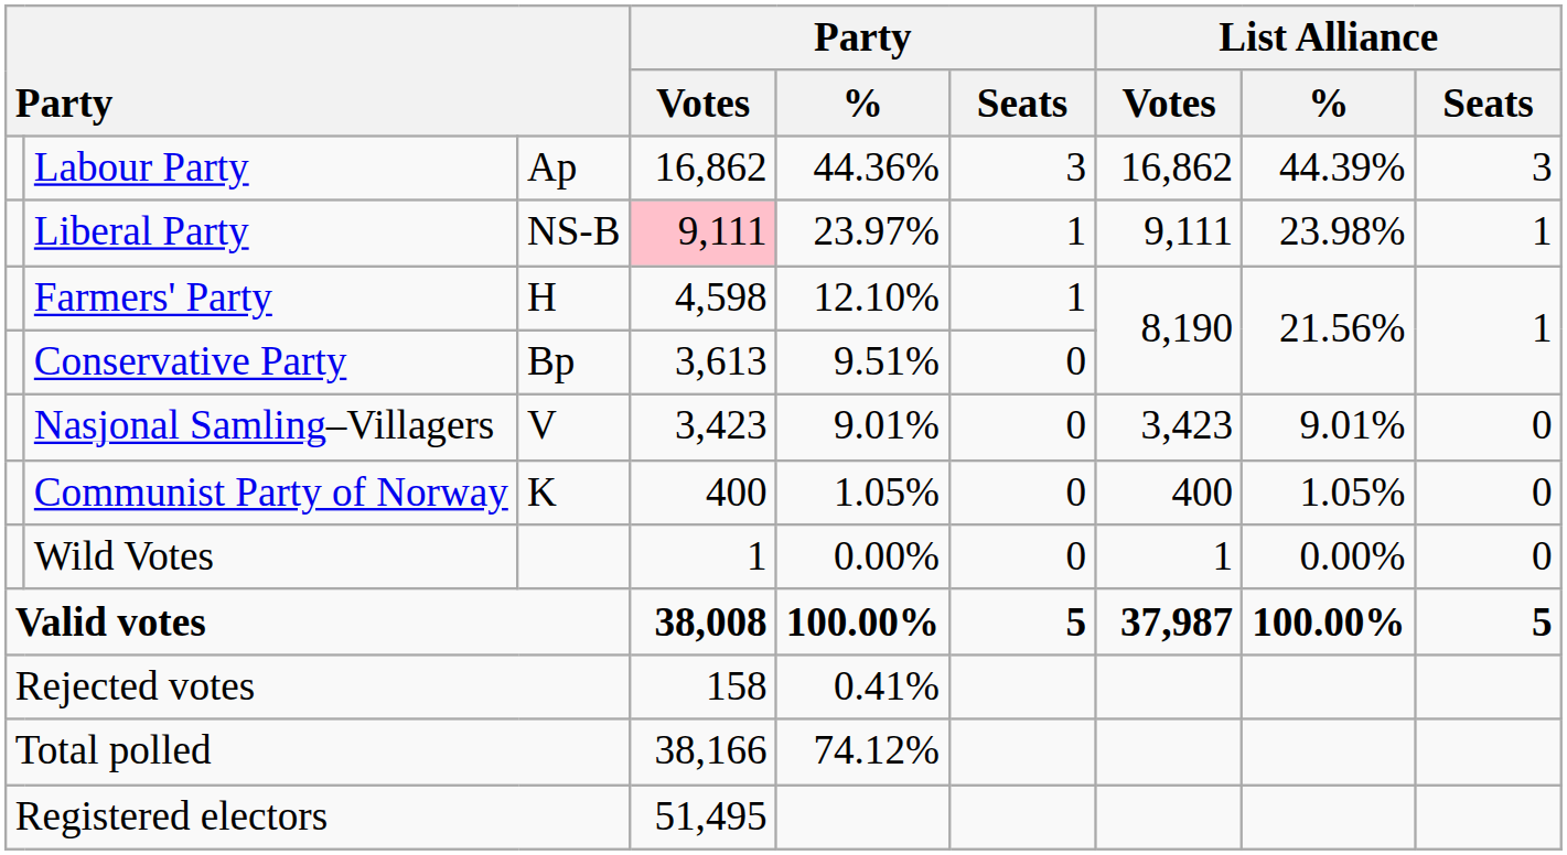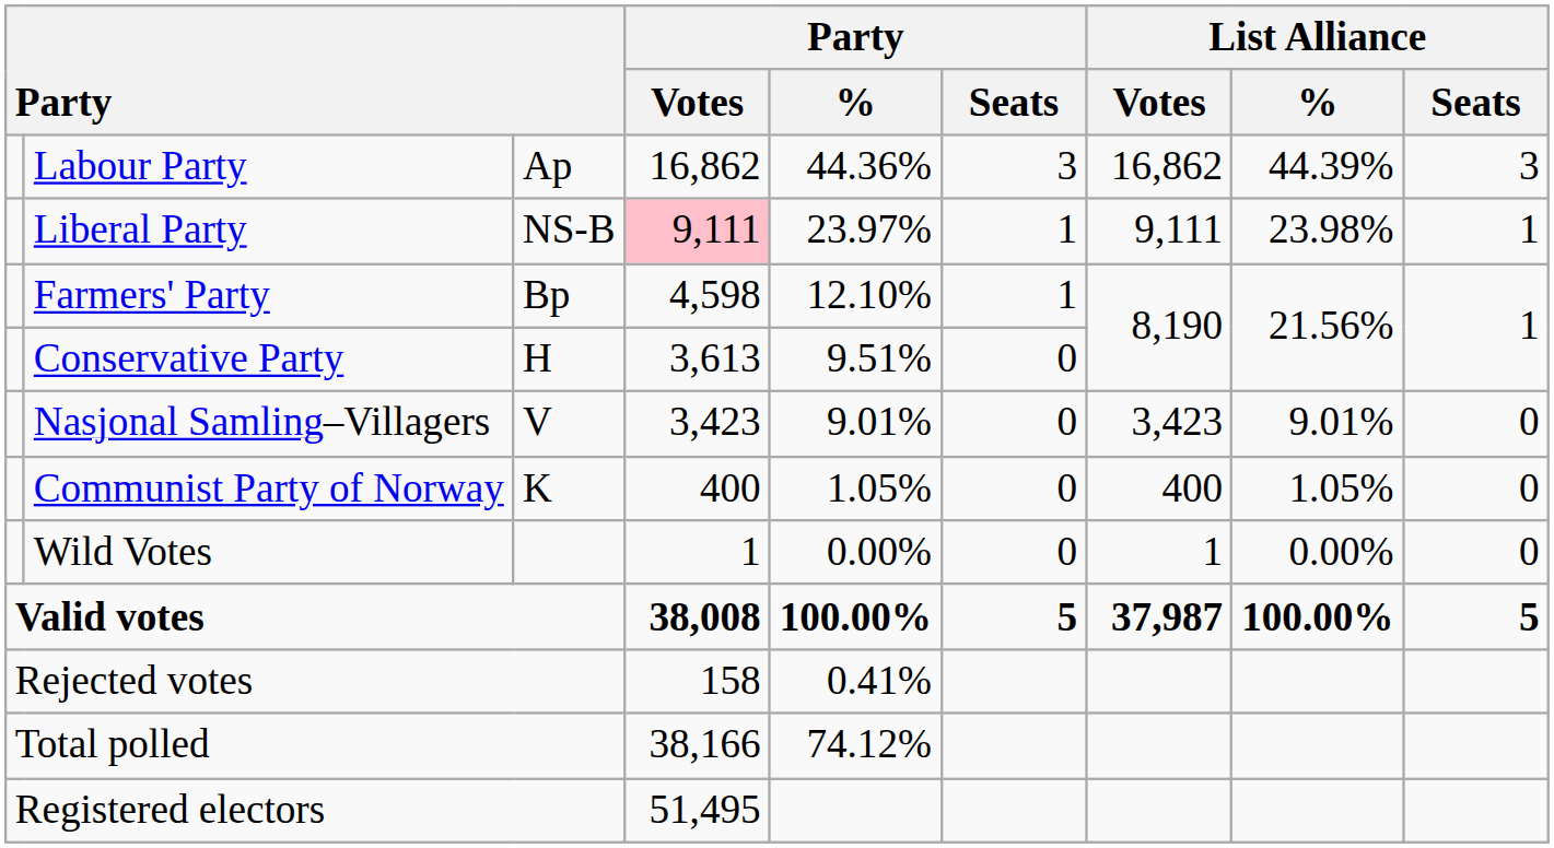Farmers' Party | column 3: H -> Bp
Conservative Party | column 3: Bp -> H
